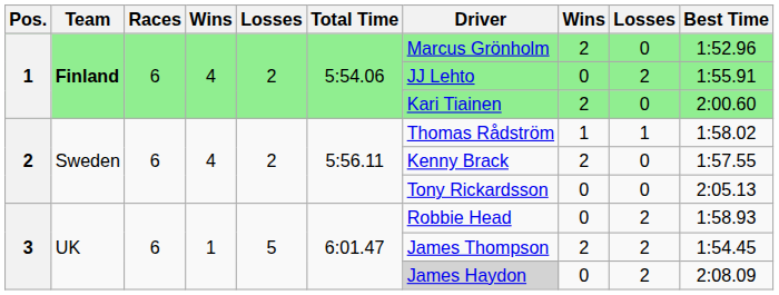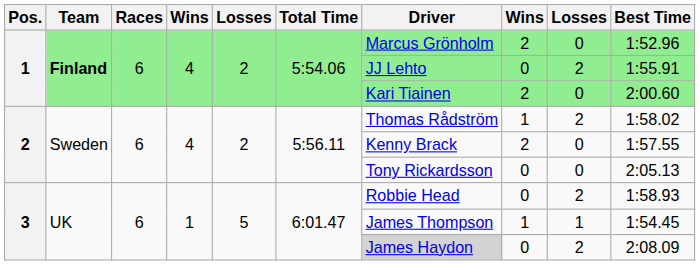row 5 | column 9: 1 -> 2
row 9 | column 8: 2 -> 1
row 9 | column 9: 2 -> 1
